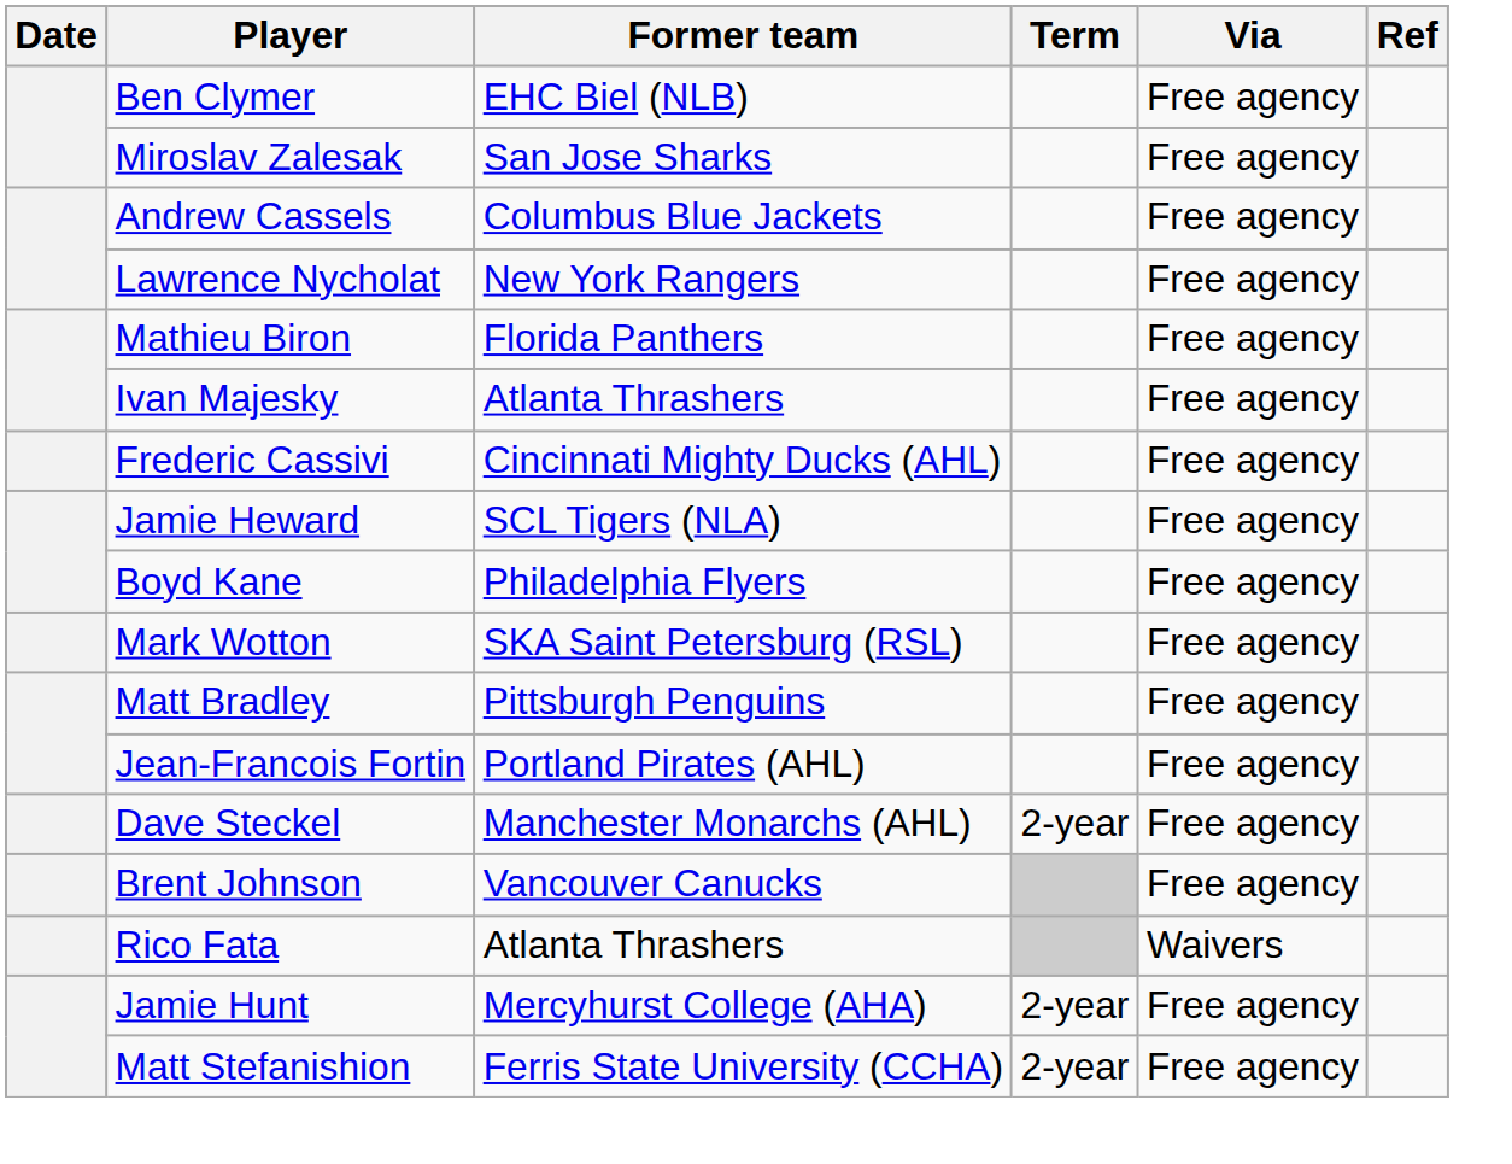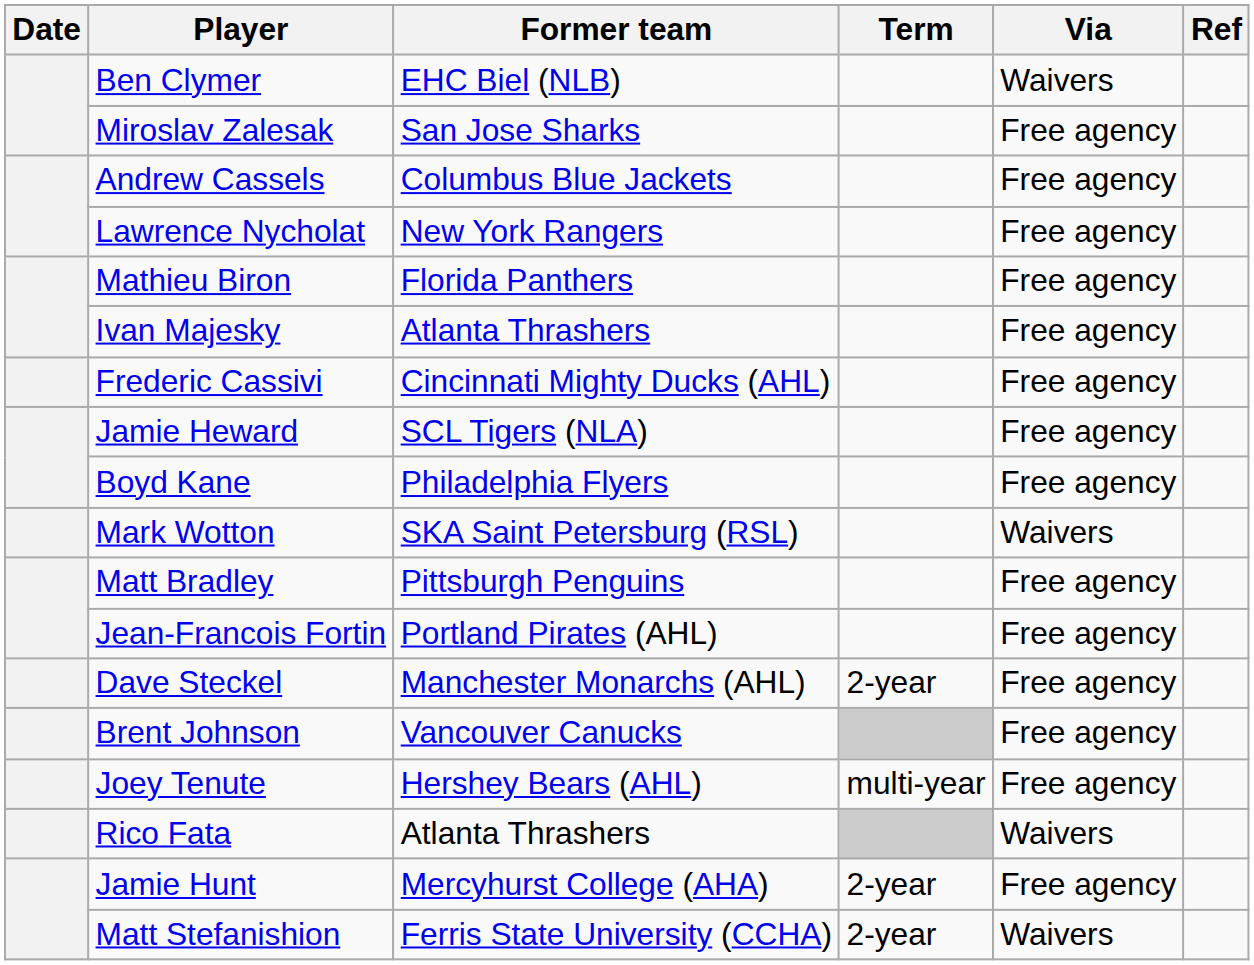Ben Clymer | Via: Free agency -> Waivers
Mark Wotton | Via: Free agency -> Waivers
+ row: Joey Tenute | Hershey Bears (AHL) | multi-year | Free agency
Matt Stefanishion | Via: Free agency -> Waivers
